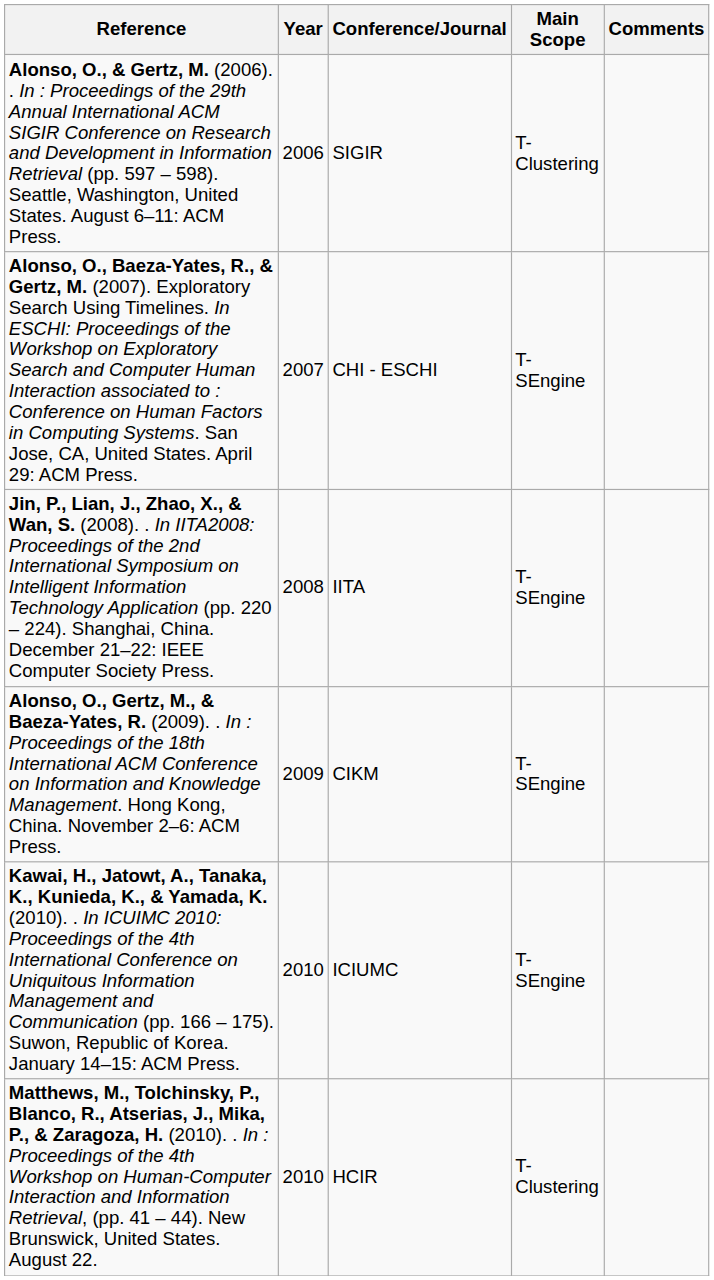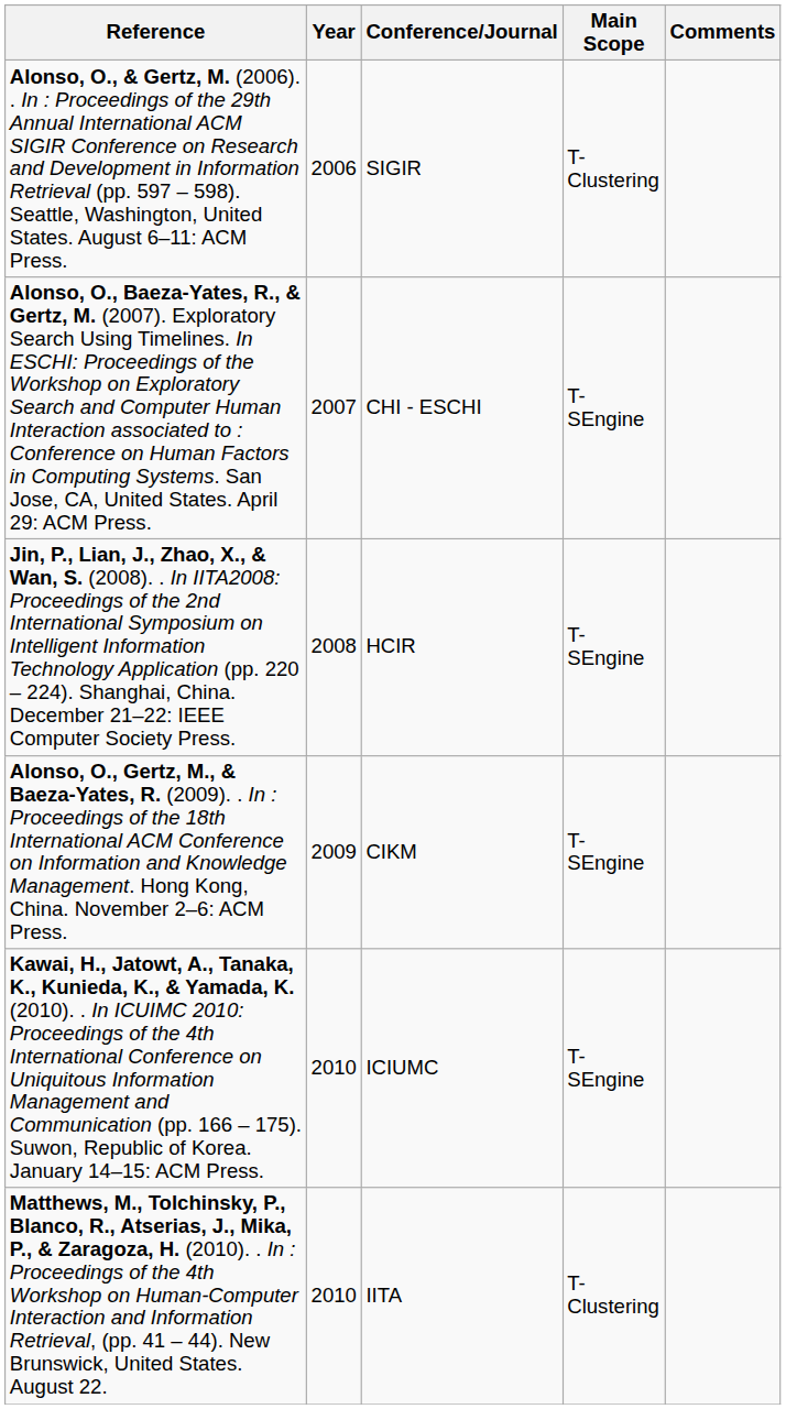row 4 | Conference/Journal: IITA -> HCIR
row 7 | Conference/Journal: HCIR -> IITA
